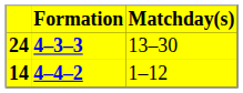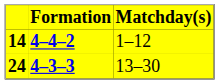rows swapped: 24 <-> 14
